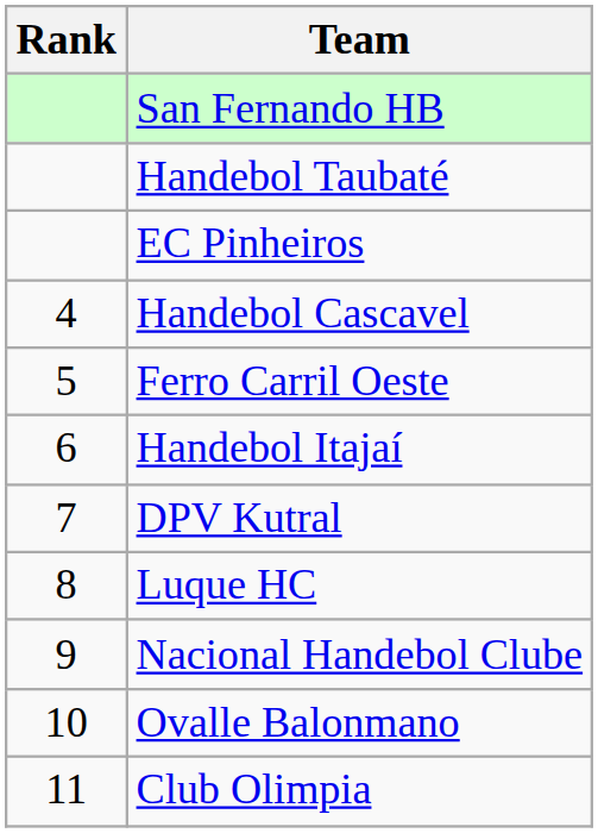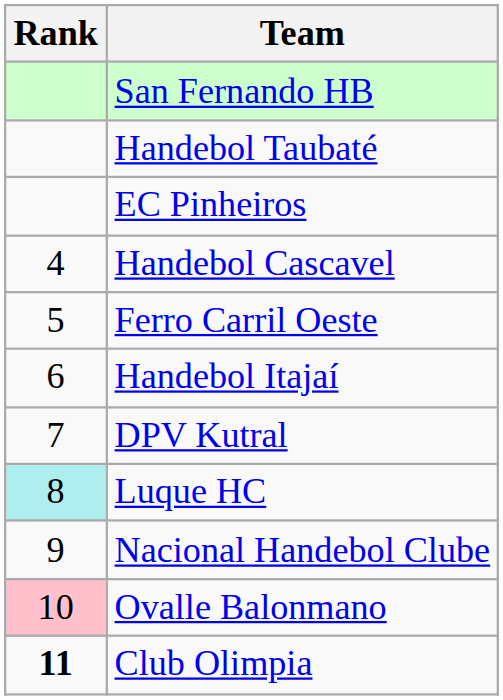Luque HC | Rank: no background -> paleturquoise background
Ovalle Balonmano | Rank: no background -> pink background
Club Olimpia | Rank: normal -> bold
